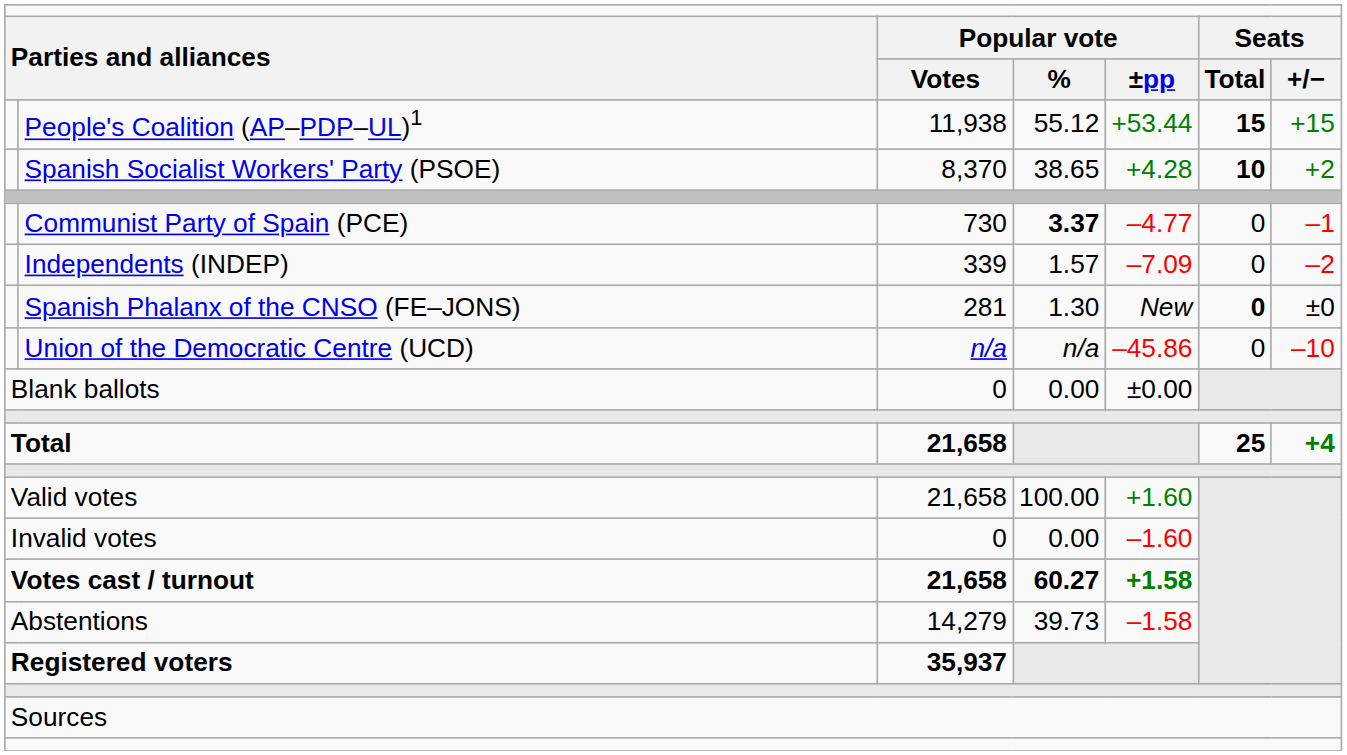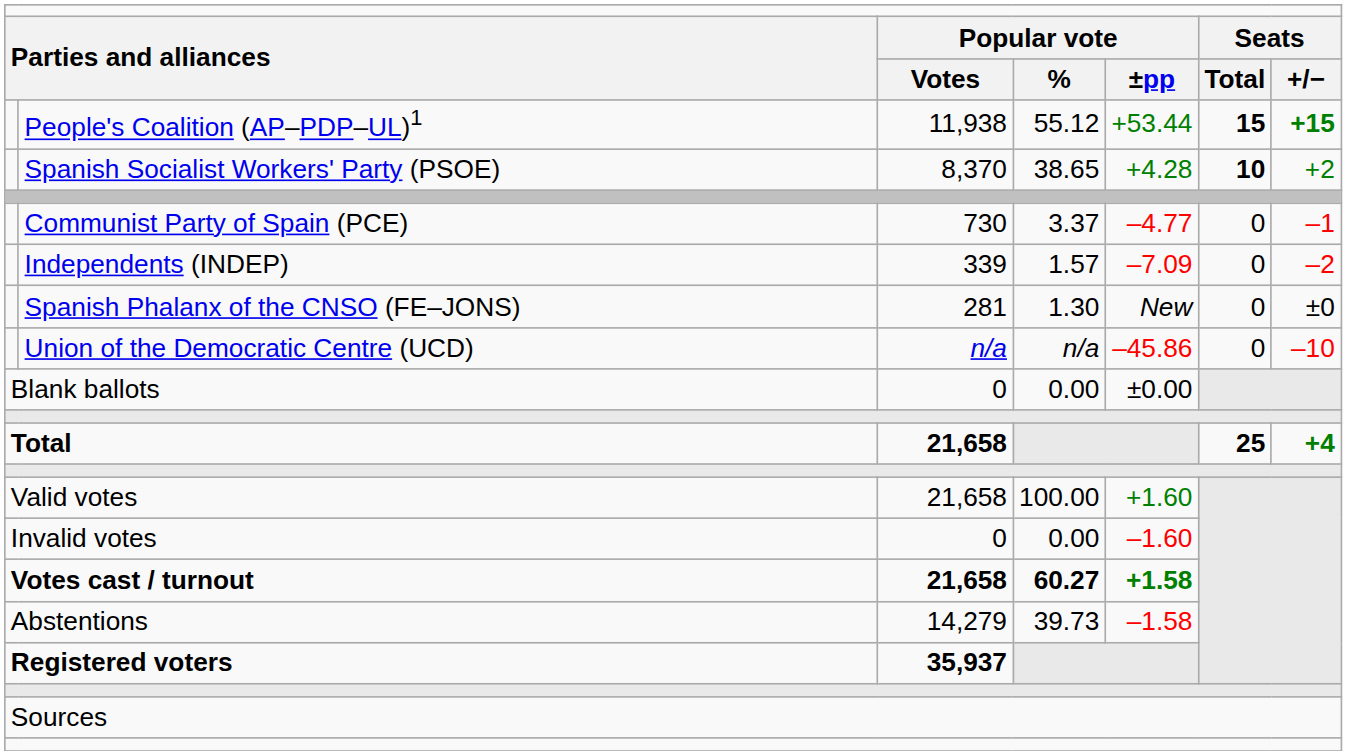People's Coalition (AP–PDP–UL)1 | column 7: normal -> bold
Communist Party of Spain (PCE) | column 4: bold -> normal
Spanish Phalanx of the CNSO (FE–JONS) | column 6: bold -> normal
